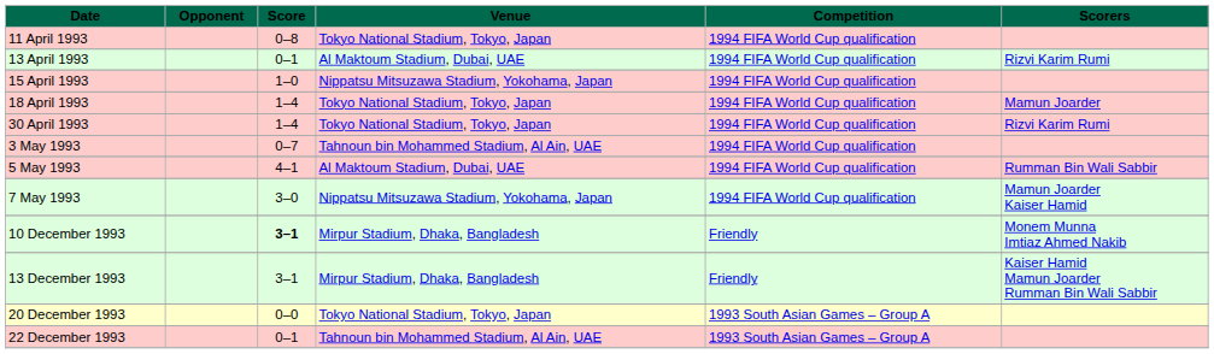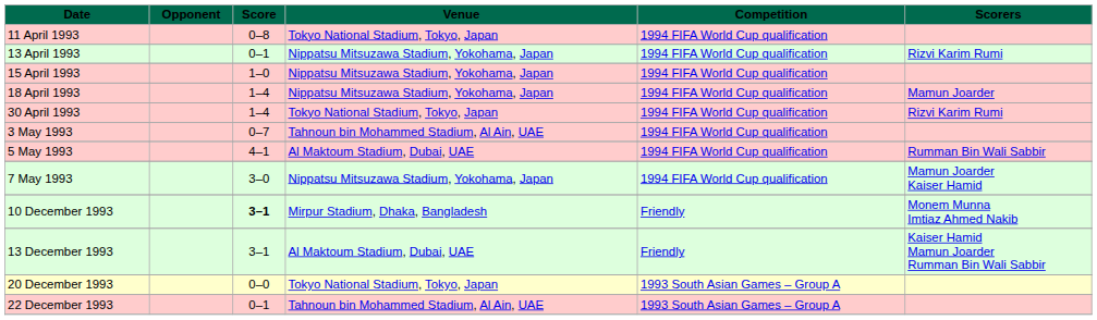13 April 1993 | Venue: Al Maktoum Stadium, Dubai, UAE -> Nippatsu Mitsuzawa Stadium, Yokohama, Japan
18 April 1993 | Venue: Tokyo National Stadium, Tokyo, Japan -> Nippatsu Mitsuzawa Stadium, Yokohama, Japan
13 December 1993 | Venue: Mirpur Stadium, Dhaka, Bangladesh -> Al Maktoum Stadium, Dubai, UAE
